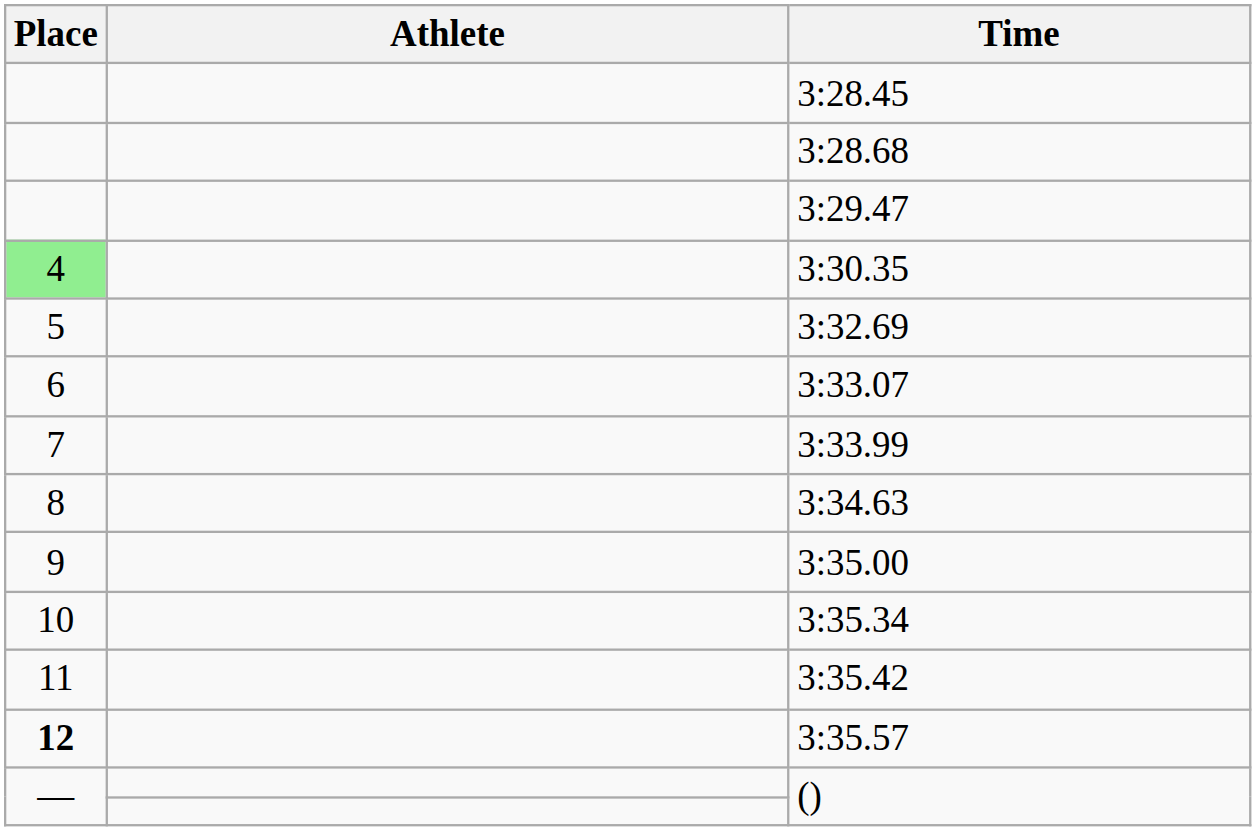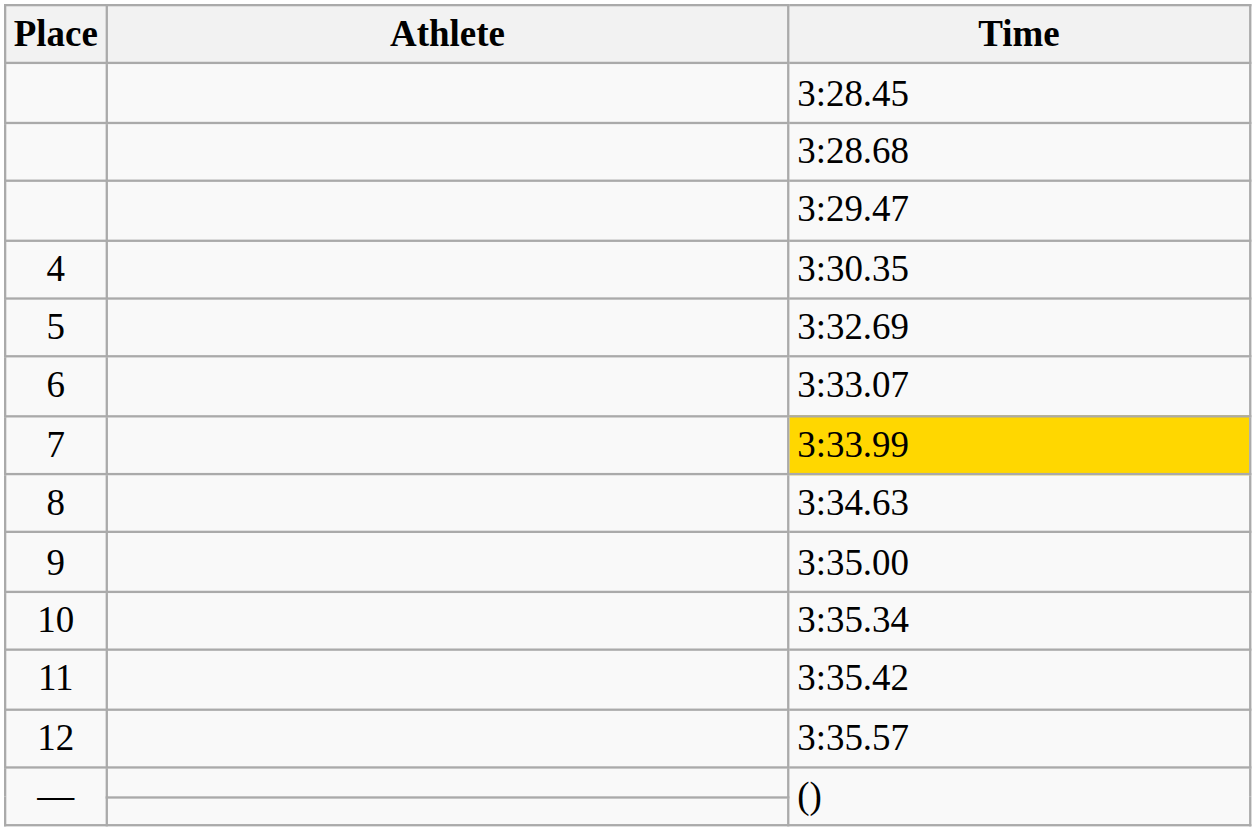3:30.35 | Place: lightgreen background -> no background
3:33.99 | Time: no background -> gold background
3:35.57 | Place: bold -> normal
